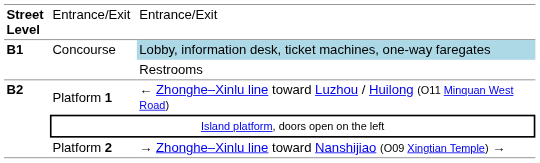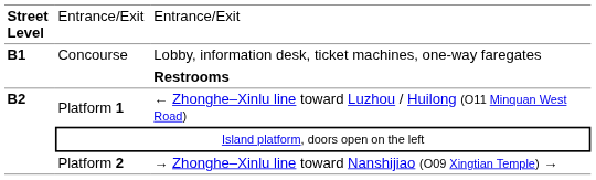Lobby, information desk, ticket machines, one-way faregates | column 3: lightblue background -> no background
Restrooms | column 3: normal -> bold
